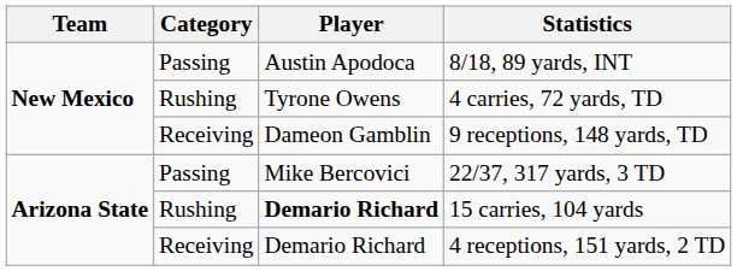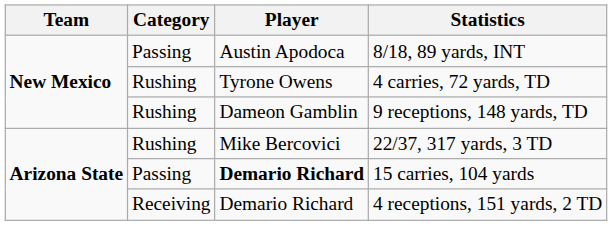9 receptions, 148 yards, TD | Category: Receiving -> Rushing
22/37, 317 yards, 3 TD | Category: Passing -> Rushing
15 carries, 104 yards | Category: Rushing -> Passing
